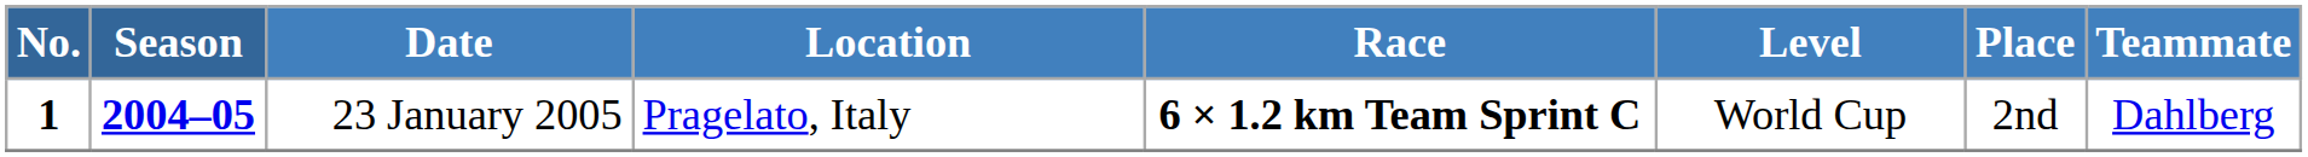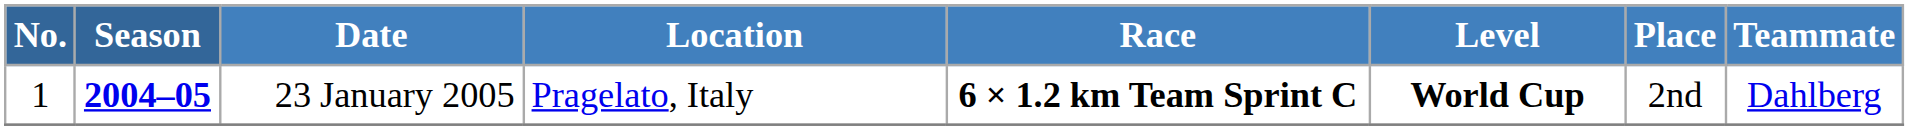23 January 2005 | No.: bold -> normal
23 January 2005 | Level: normal -> bold
